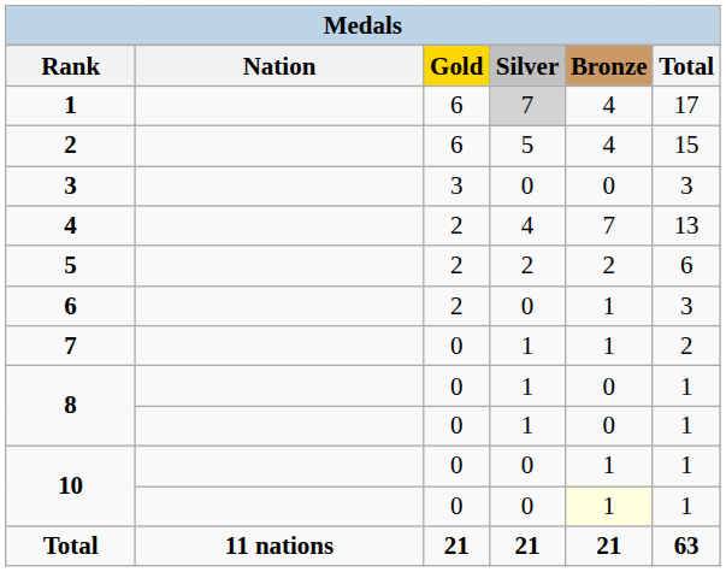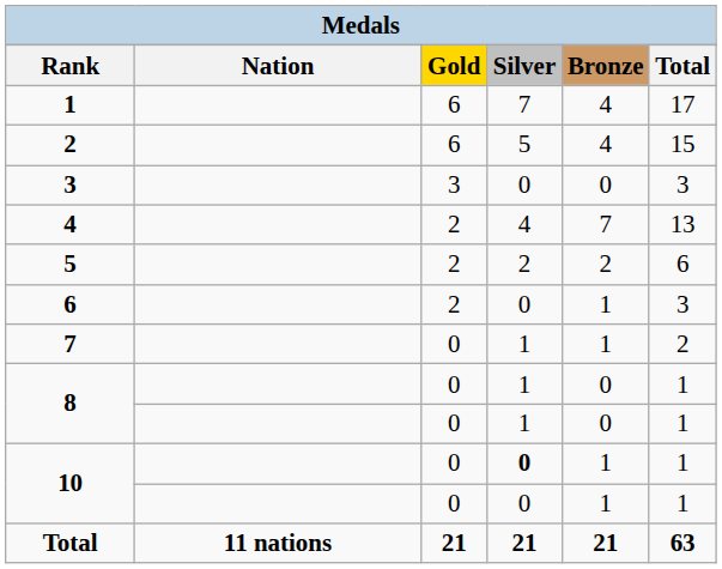row 3 | column 4: lightgrey background -> no background
row 12 | column 4: normal -> bold
row 13 | column 5: lightyellow background -> no background
